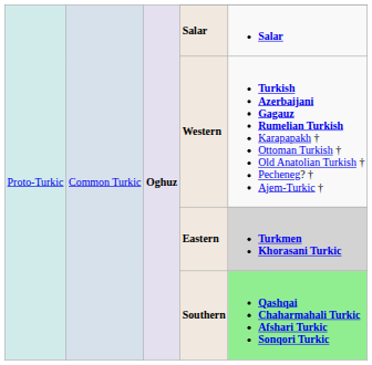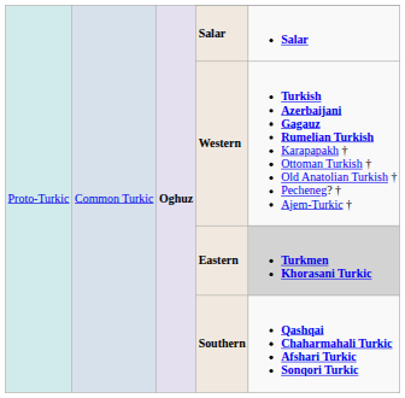Southern | column 5: lightgreen background -> no background
